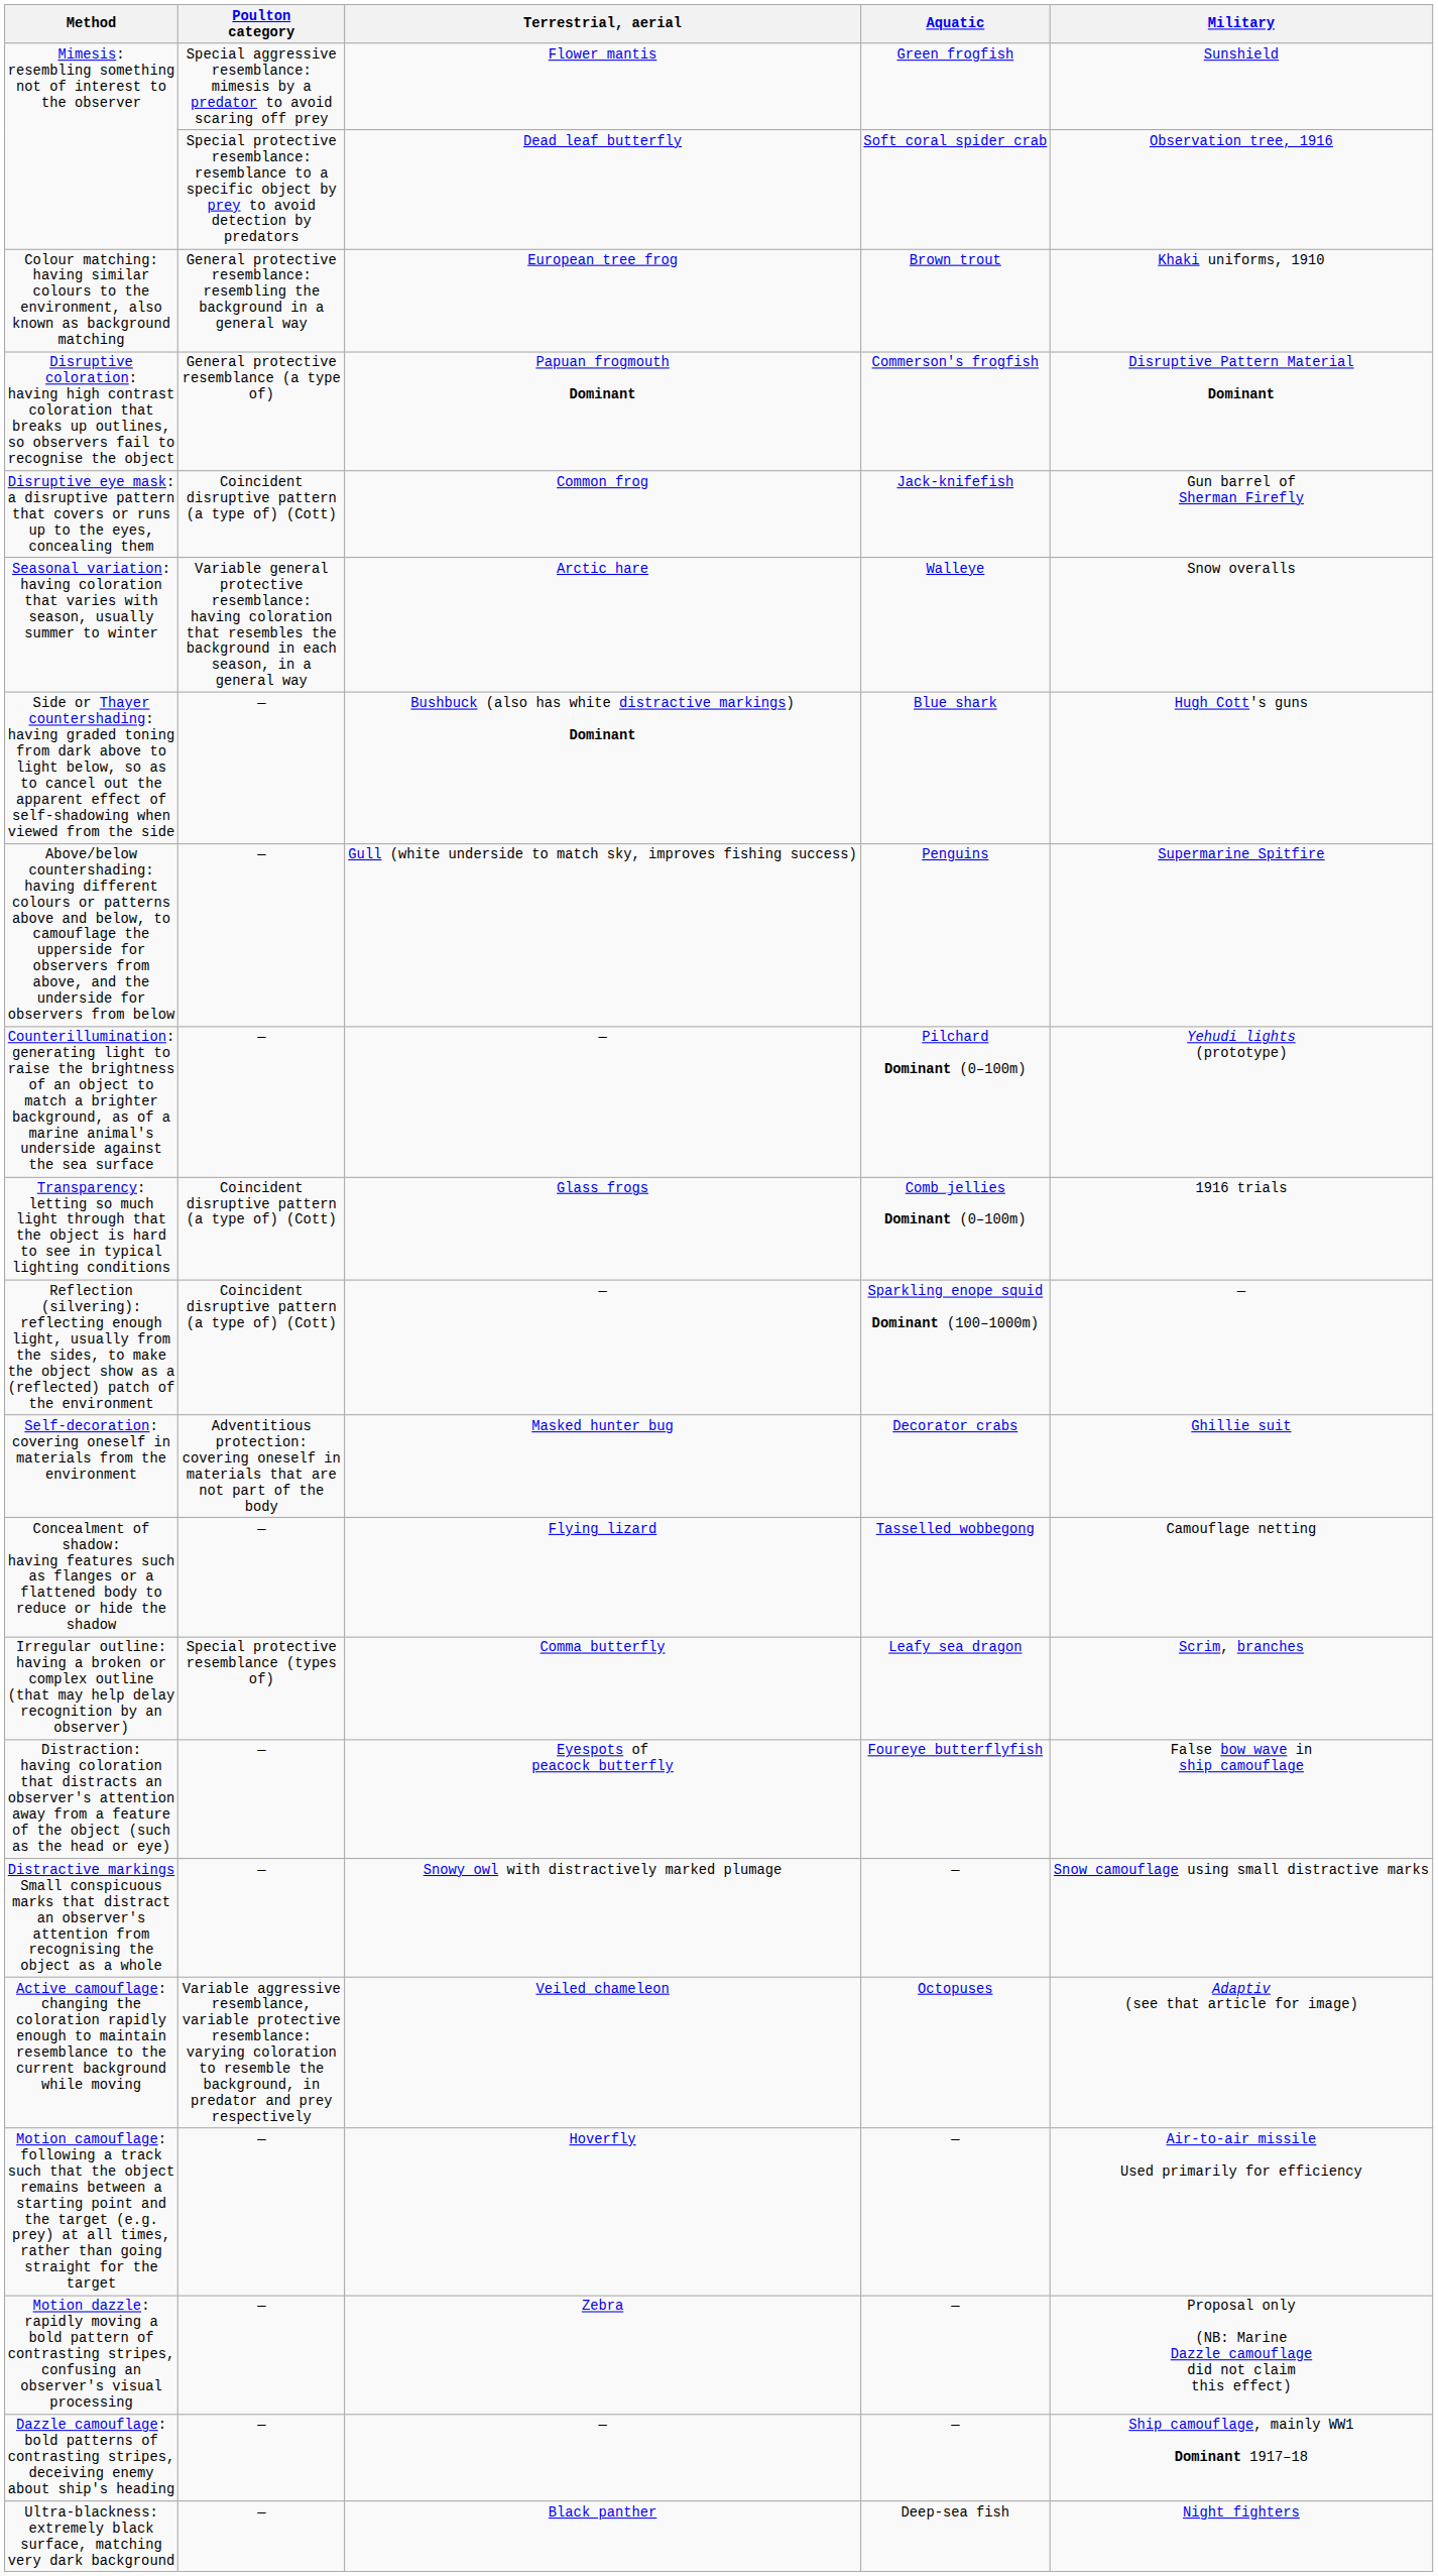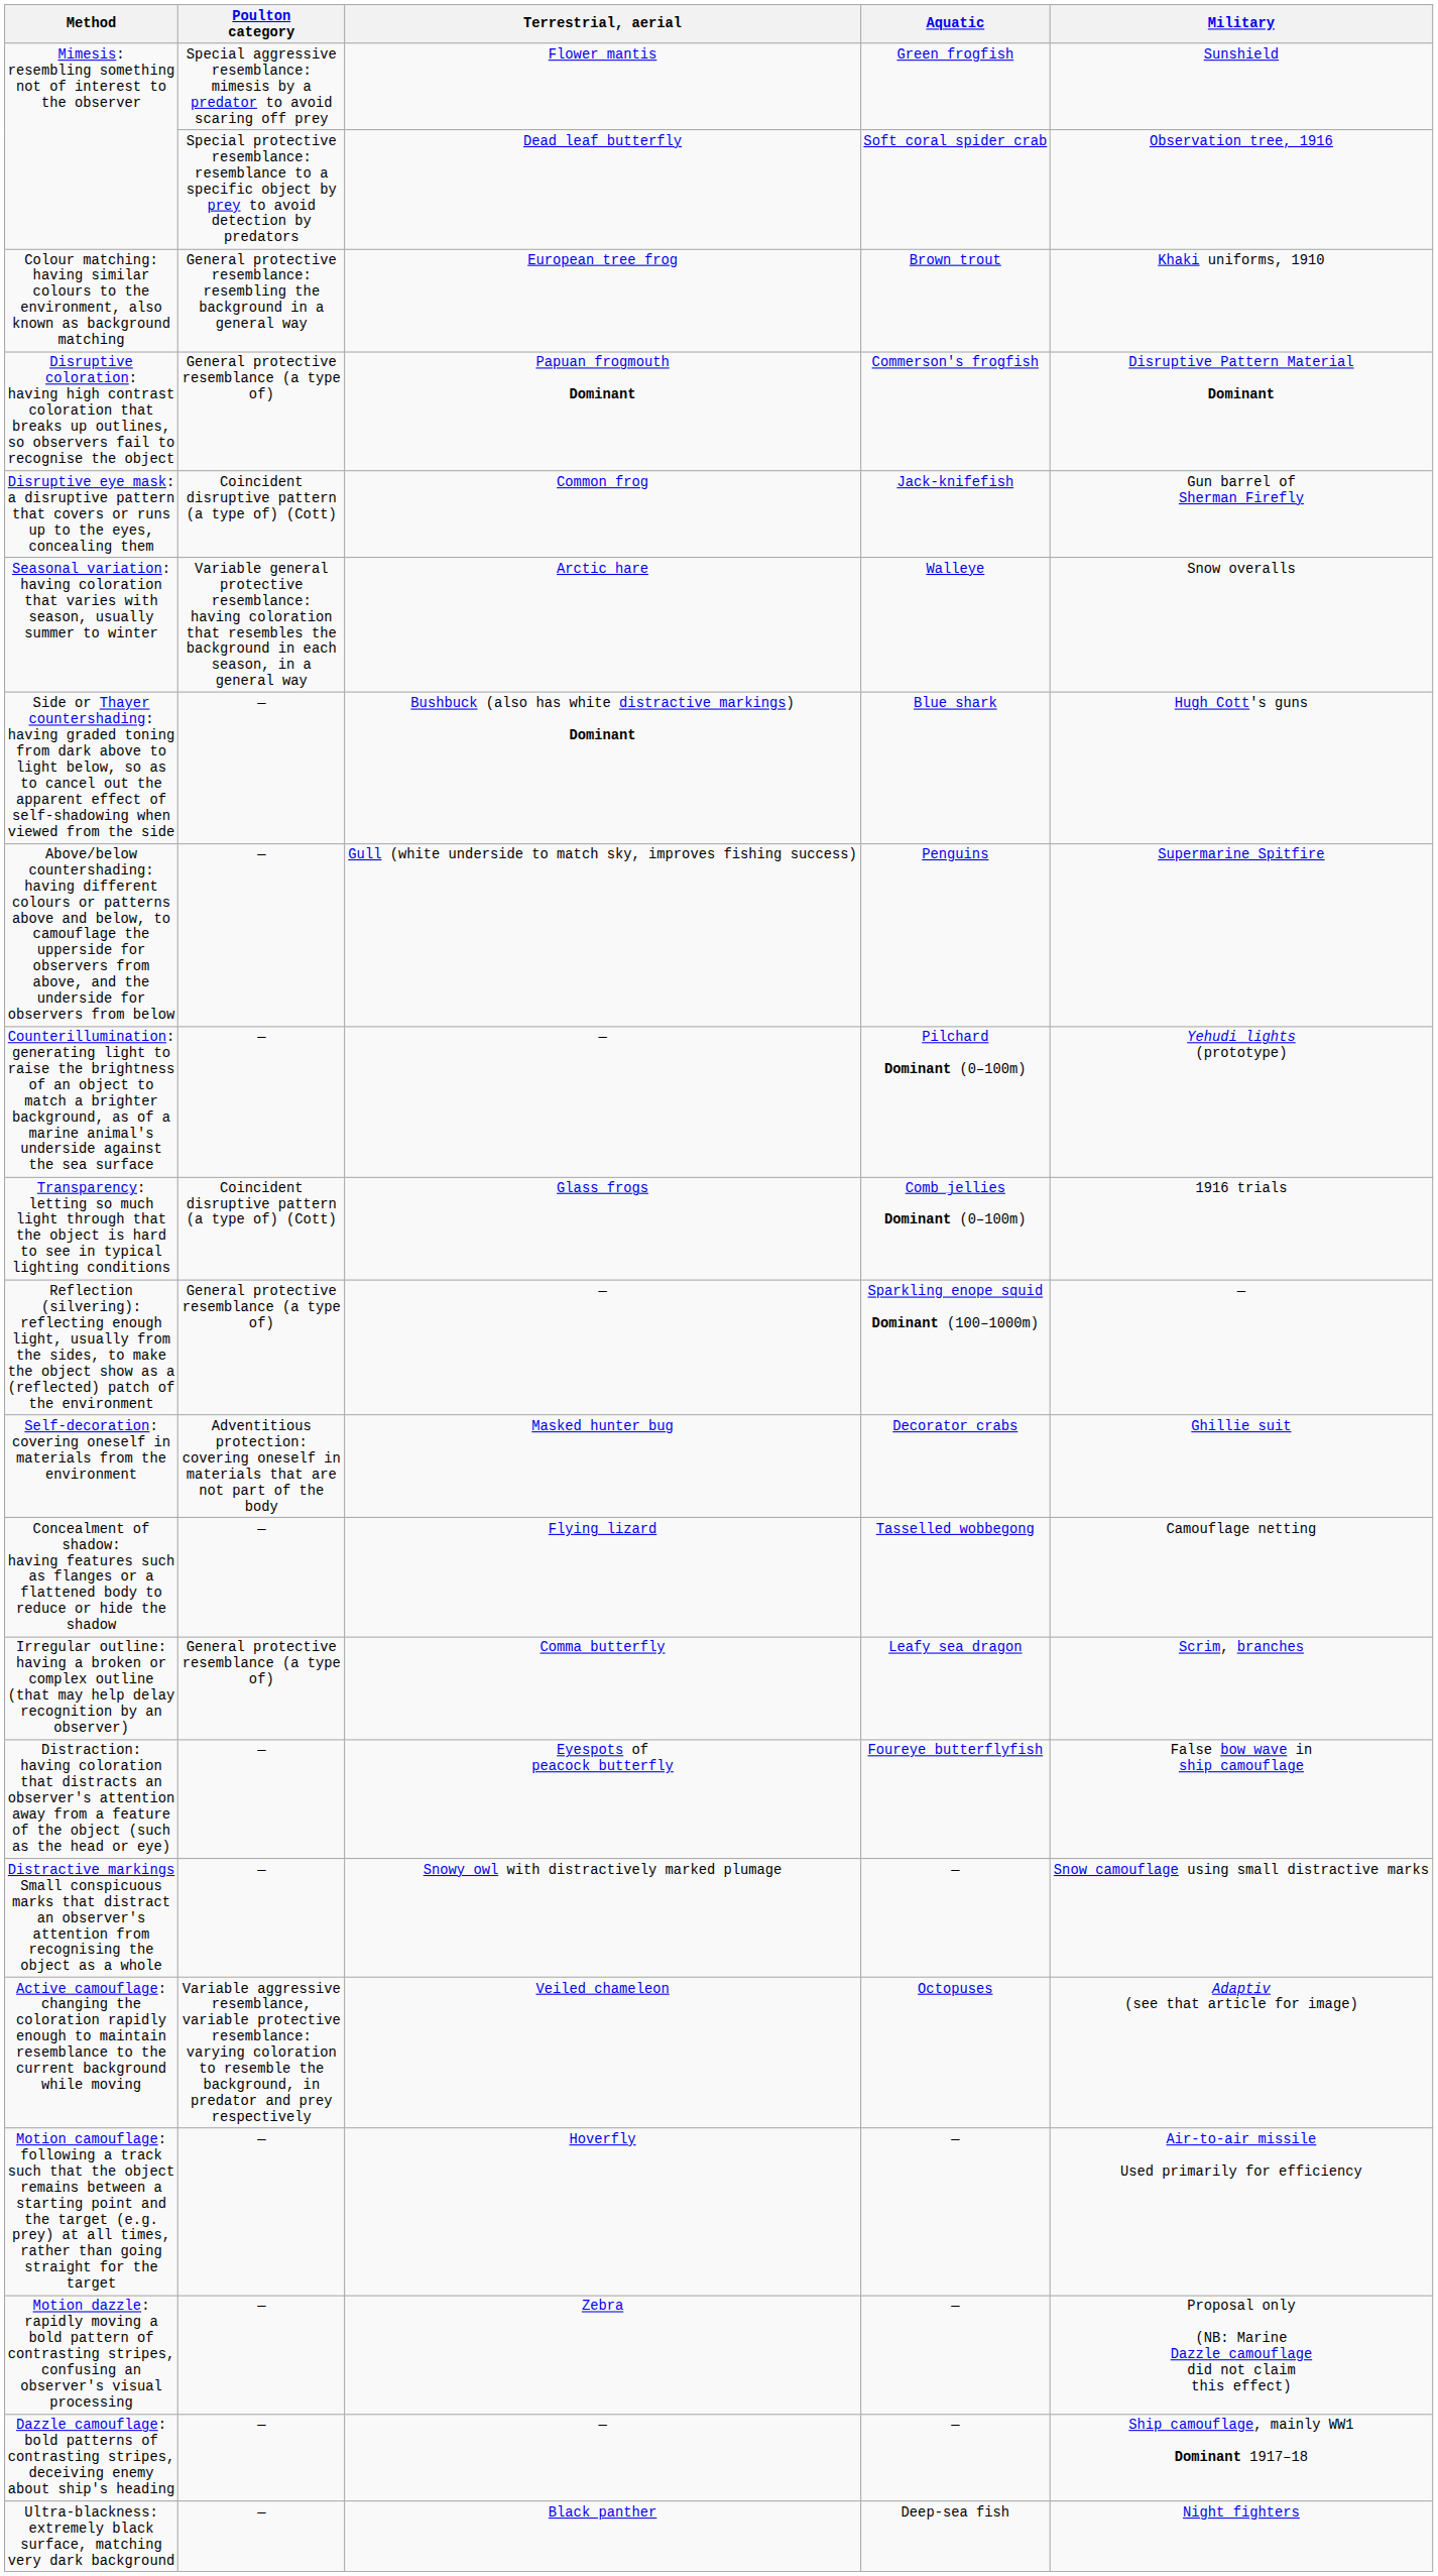row 12 | Poulton category: Coincident disruptive pattern (a type of) (Cott) -> General protective resemblance (a type of)
row 15 | Poulton category: Special protective resemblance (types of) -> General protective resemblance (a type of)
